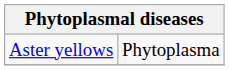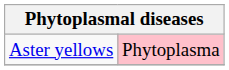Aster yellows | column 2: no background -> pink background
